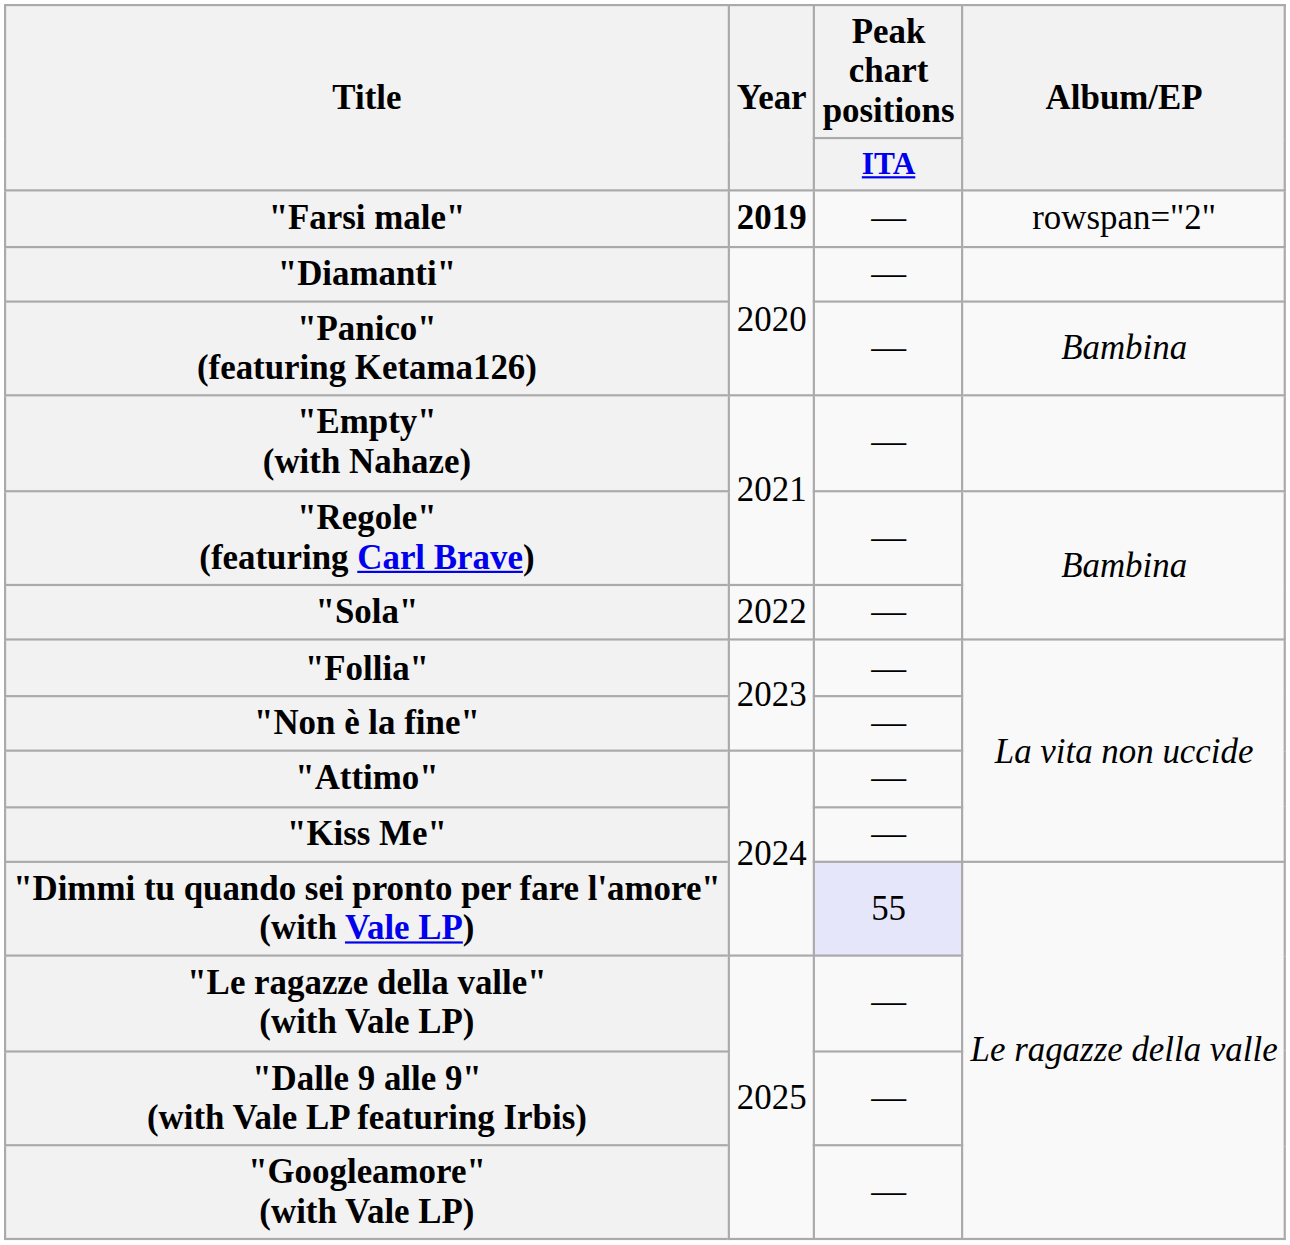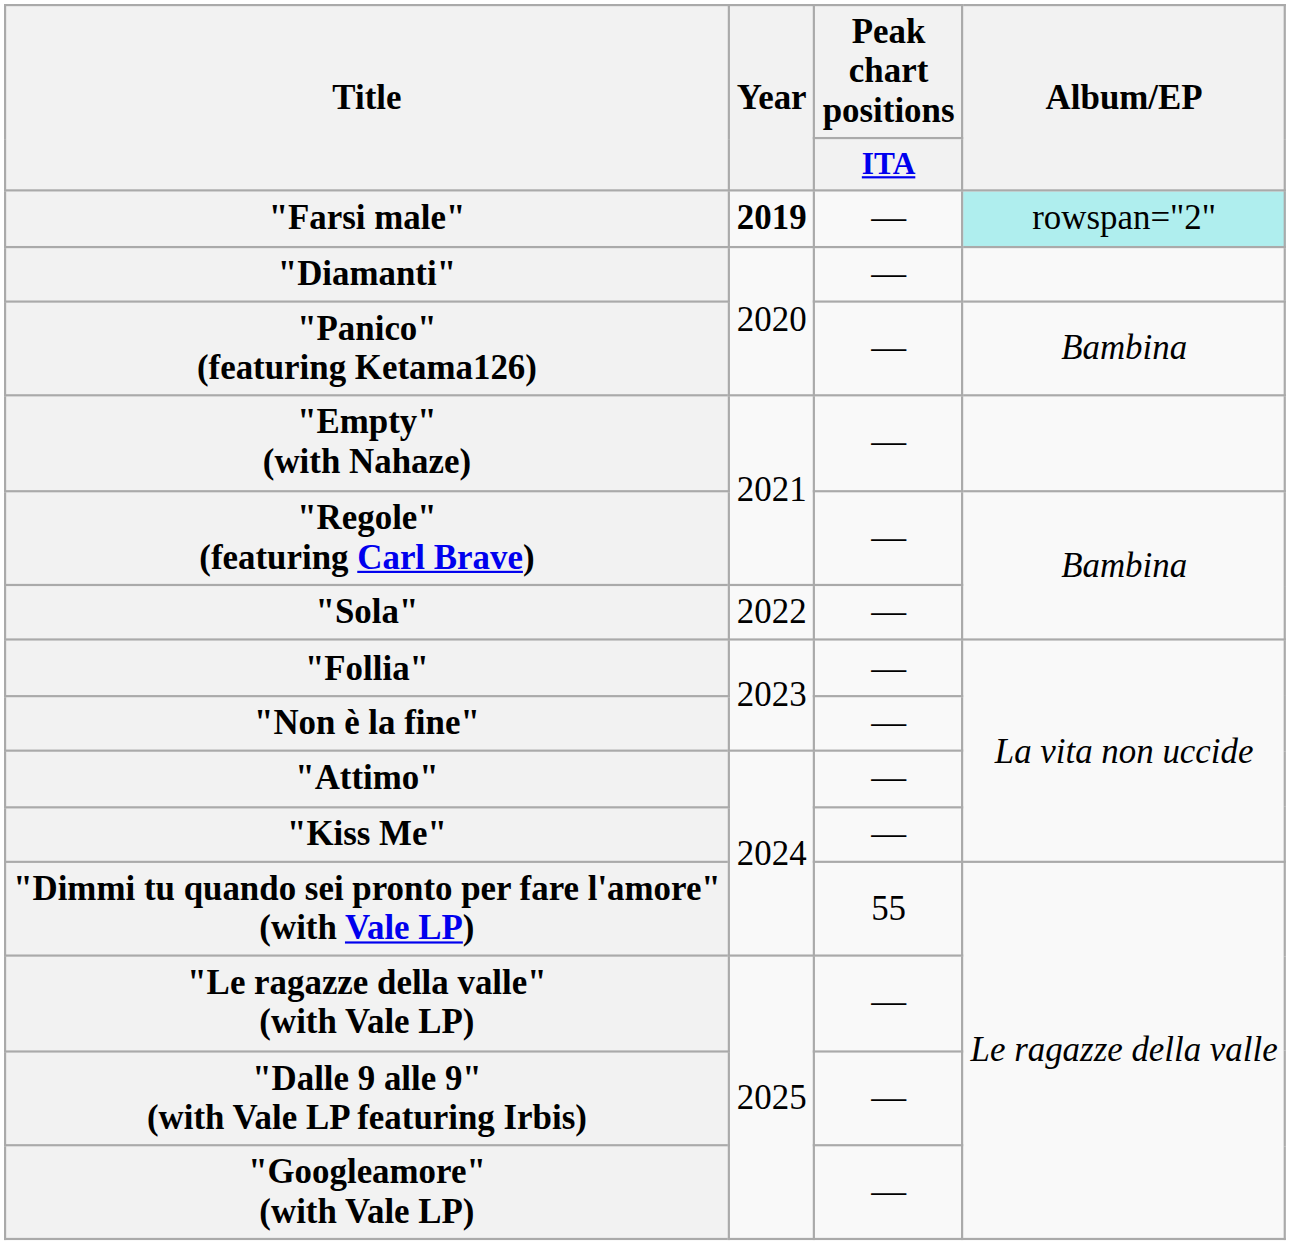"Farsi male" | Album/EP: no background -> paleturquoise background
"Dimmi tu quando sei pronto per fare l'amore" (with Vale LP) | Peak chart positions / ITA: lavender background -> no background
